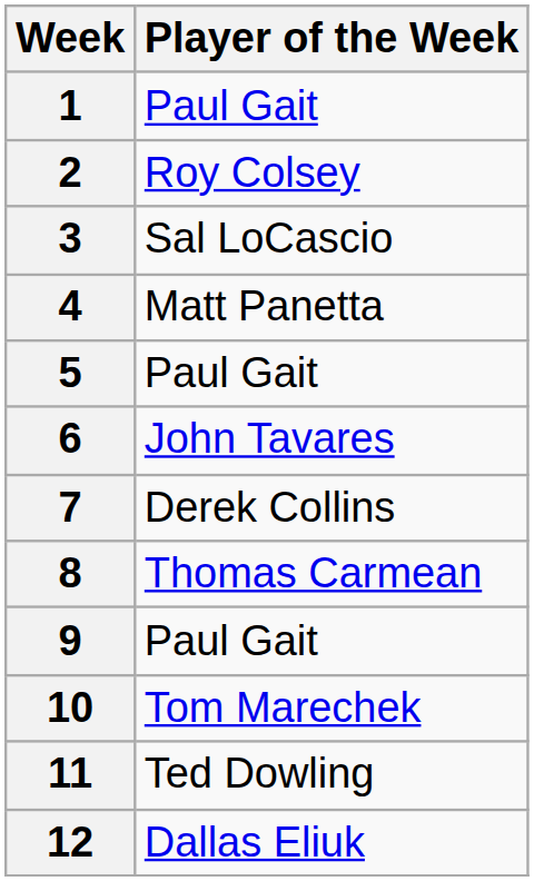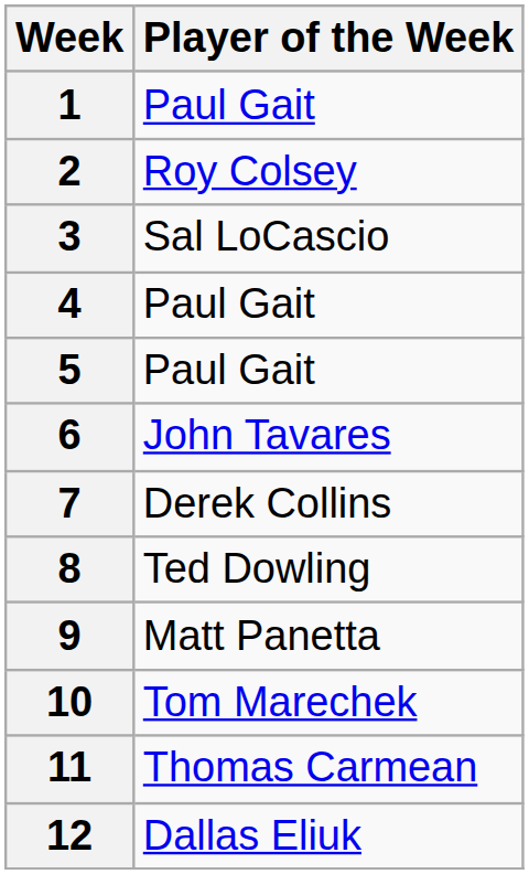4 | Player of the Week: Matt Panetta -> Paul Gait
8 | Player of the Week: Thomas Carmean -> Ted Dowling
9 | Player of the Week: Paul Gait -> Matt Panetta
11 | Player of the Week: Ted Dowling -> Thomas Carmean
